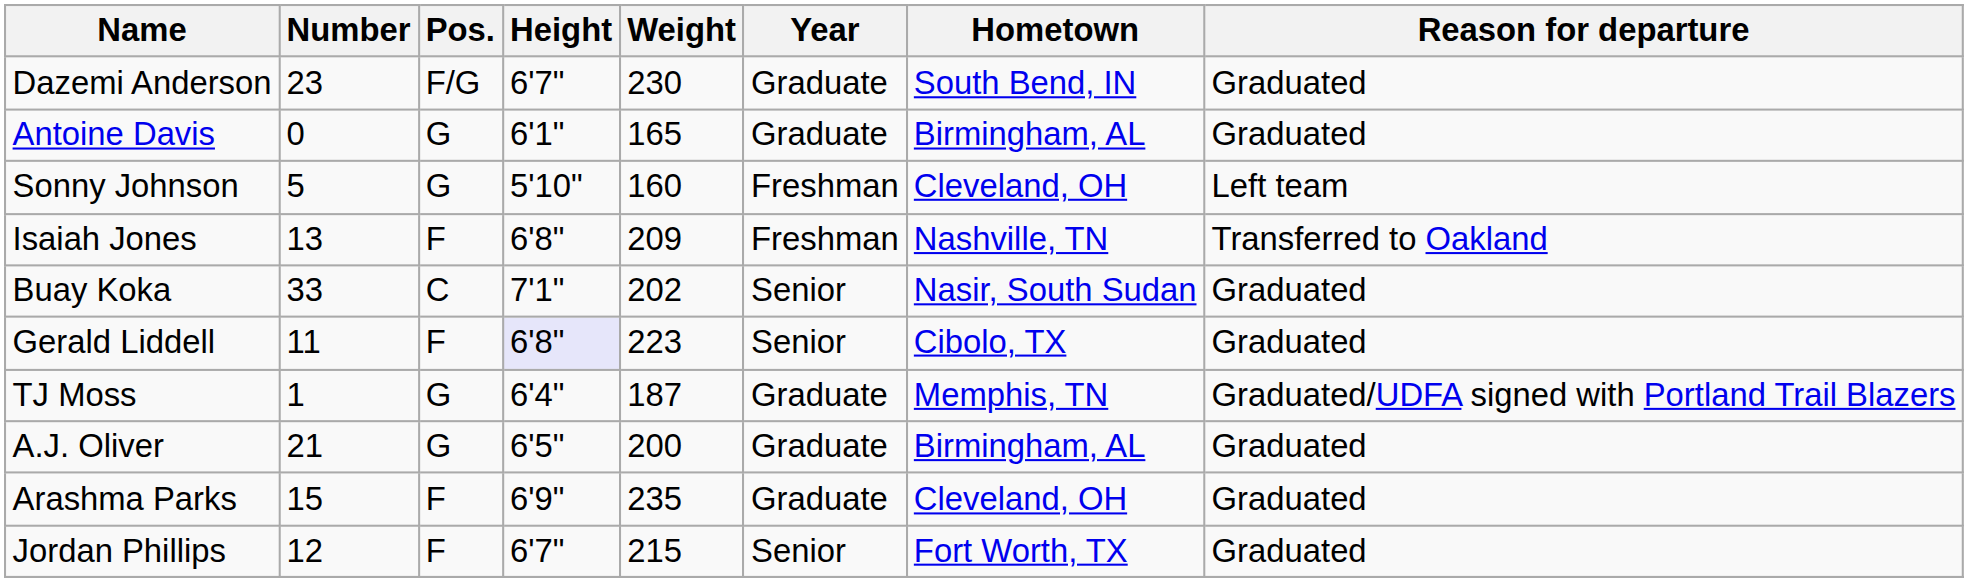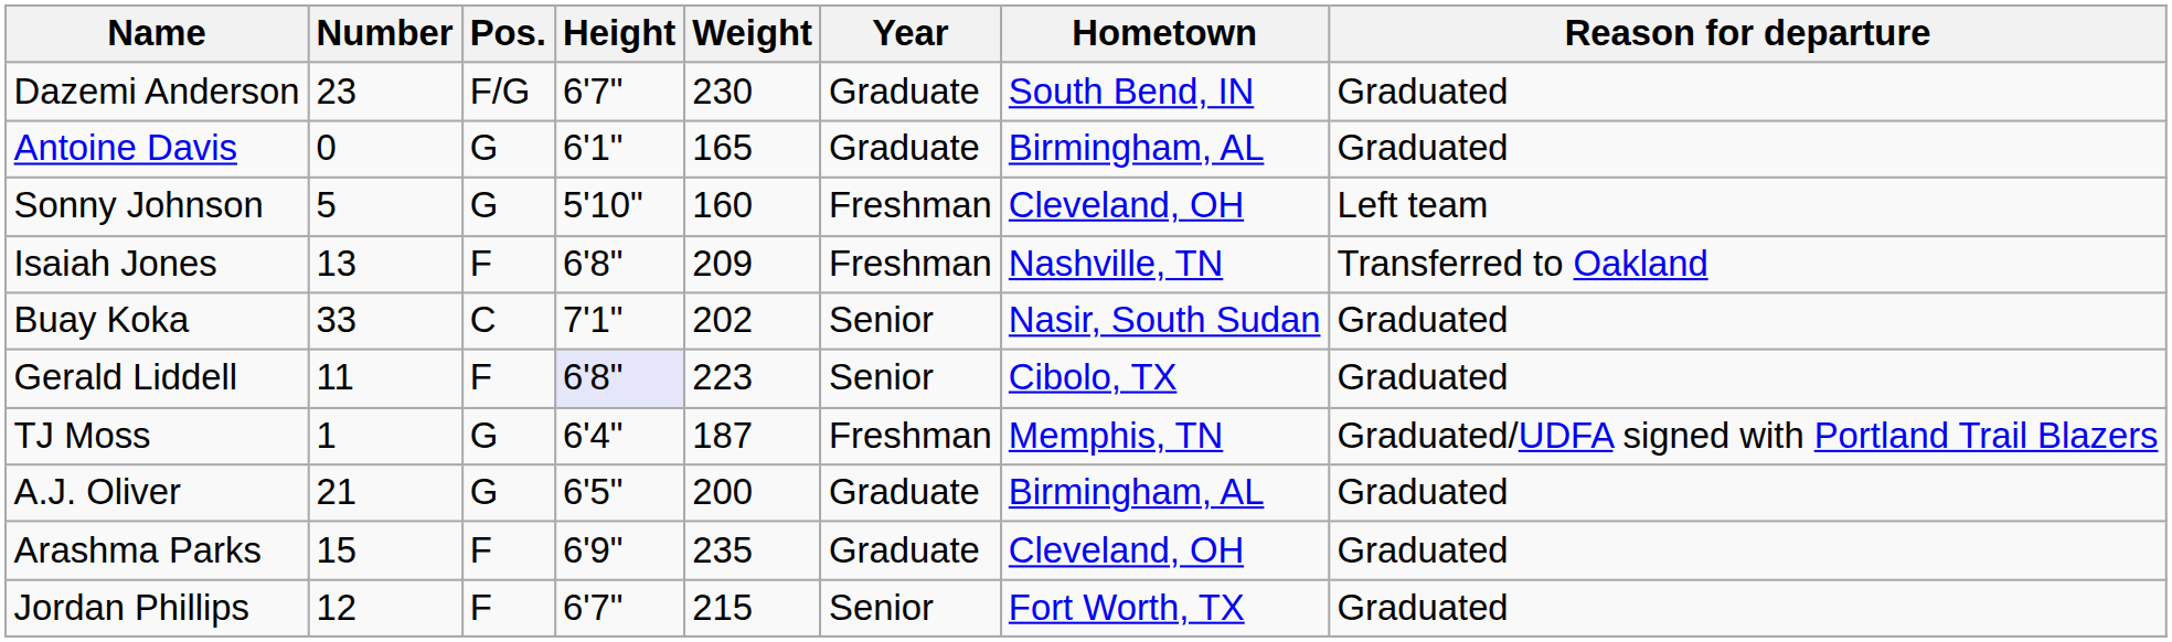TJ Moss | Year: Graduate -> Freshman
